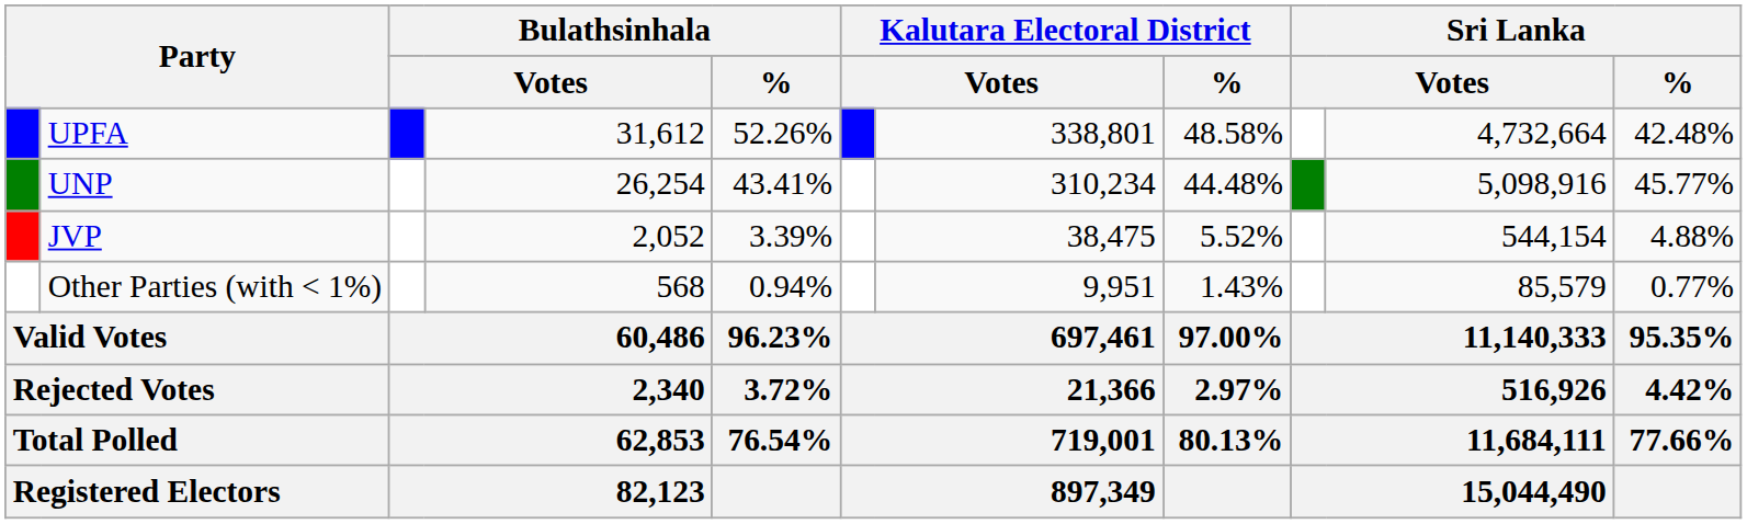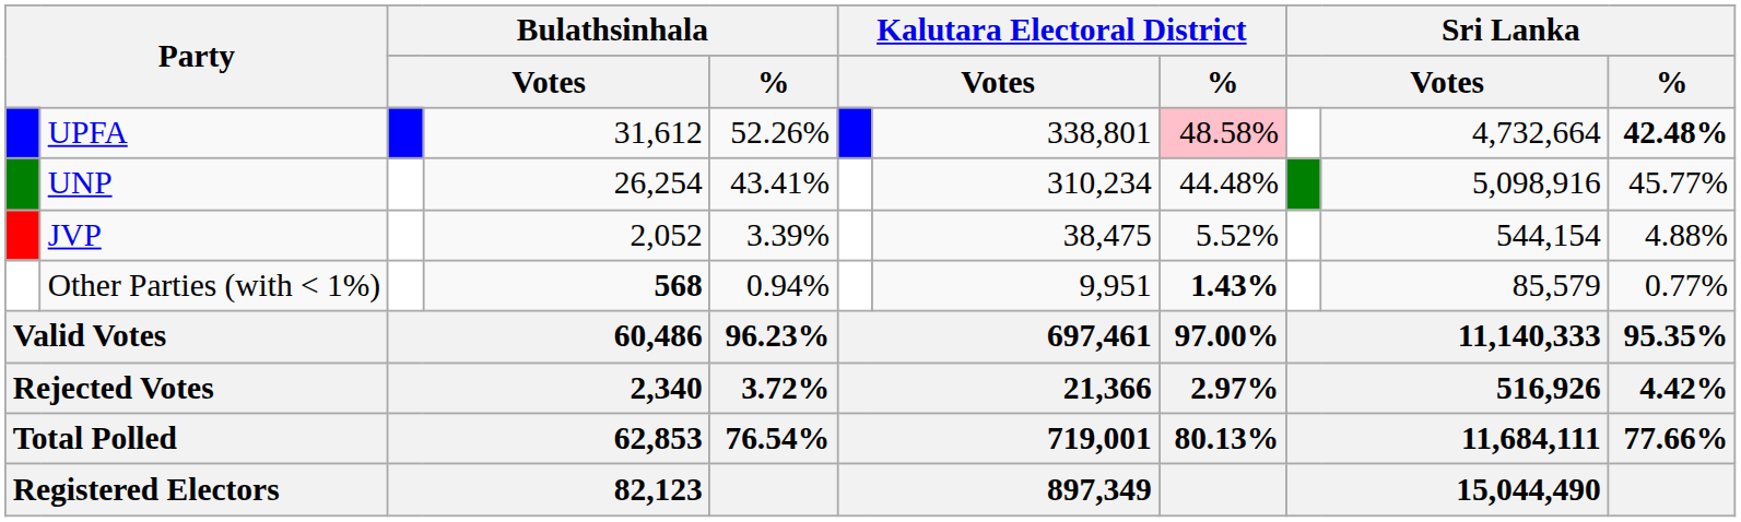UPFA | Kalutara Electoral District / %: no background -> pink background
UPFA | Sri Lanka / %: normal -> bold
Other Parties (with < 1%) | column 4: normal -> bold
Other Parties (with < 1%) | Kalutara Electoral District / %: normal -> bold
